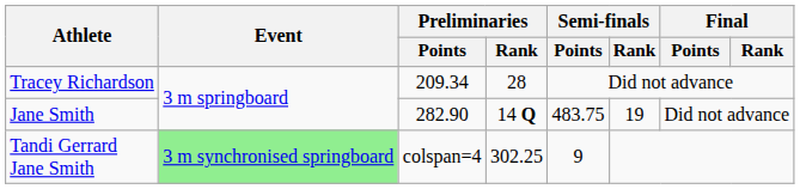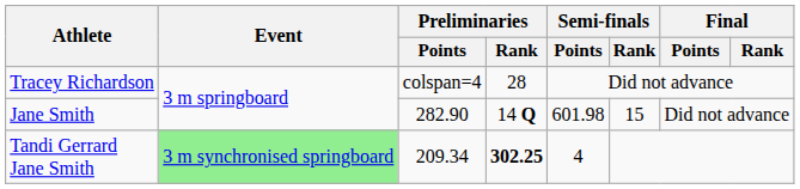Tracey Richardson | Preliminaries / Points: 209.34 -> colspan=4
Jane Smith | Semi-finals / Points: 483.75 -> 601.98
Jane Smith | Semi-finals / Rank: 19 -> 15
Tandi Gerrard Jane Smith | Preliminaries / Points: colspan=4 -> 209.34
Tandi Gerrard Jane Smith | Preliminaries / Rank: normal -> bold
Tandi Gerrard Jane Smith | Semi-finals / Points: 9 -> 4
